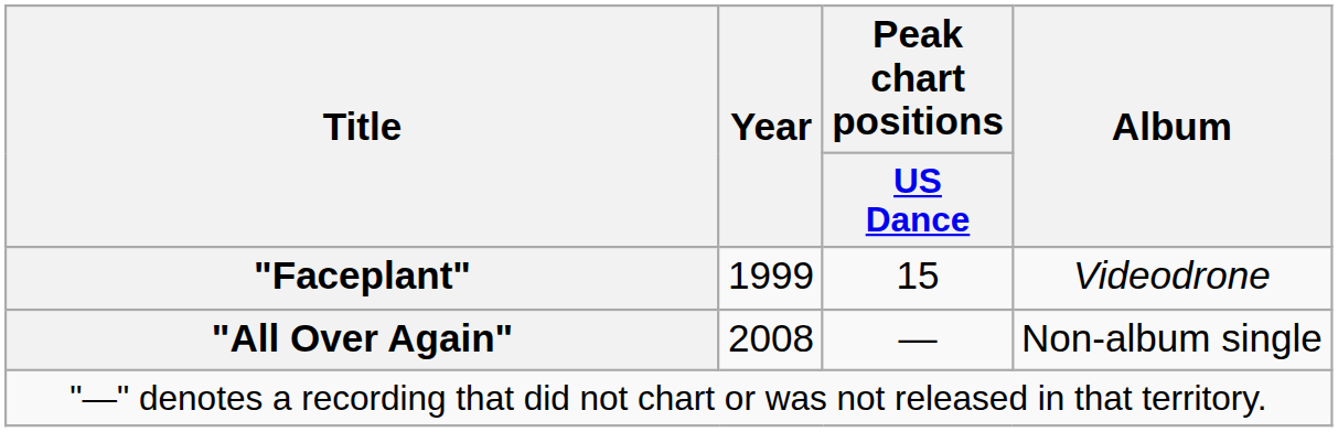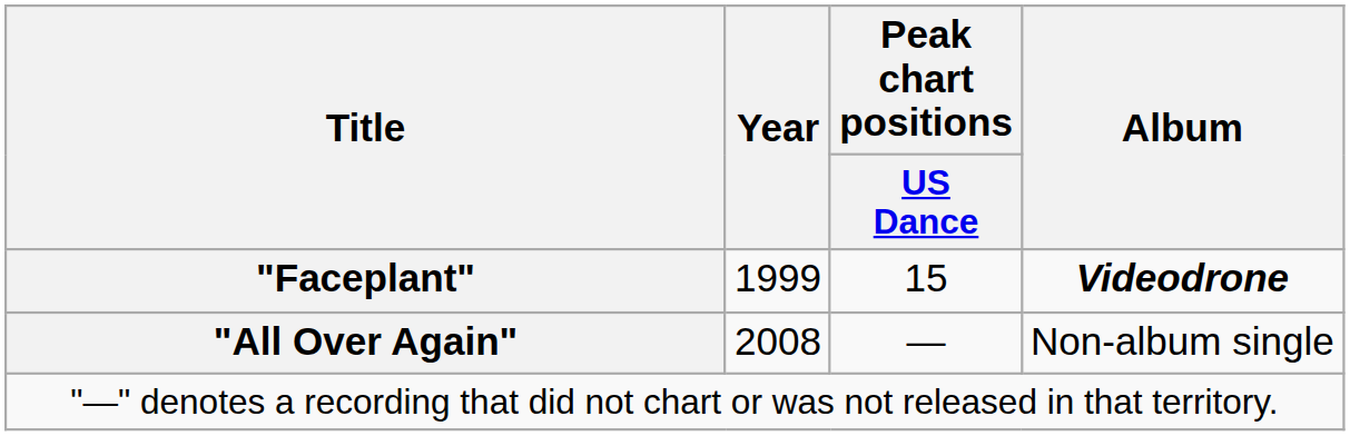"Faceplant" | Album: normal -> bold
